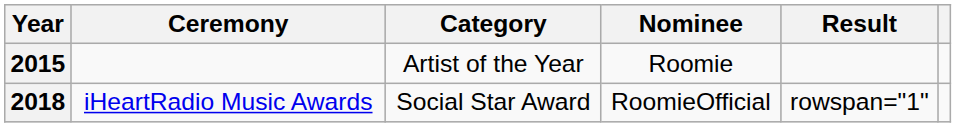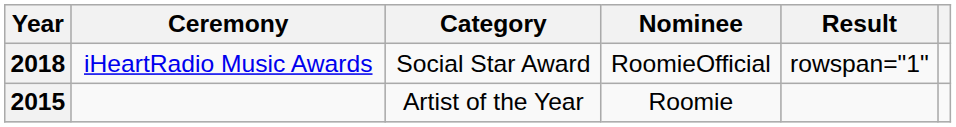rows swapped: 2015 <-> 2018
